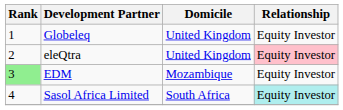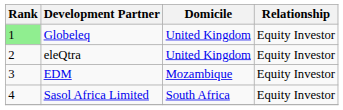Globeleq | Rank: no background -> lightgreen background
eleQtra | Relationship: pink background -> no background
EDM | Rank: lightgreen background -> no background
Sasol Africa Limited | Relationship: paleturquoise background -> no background
